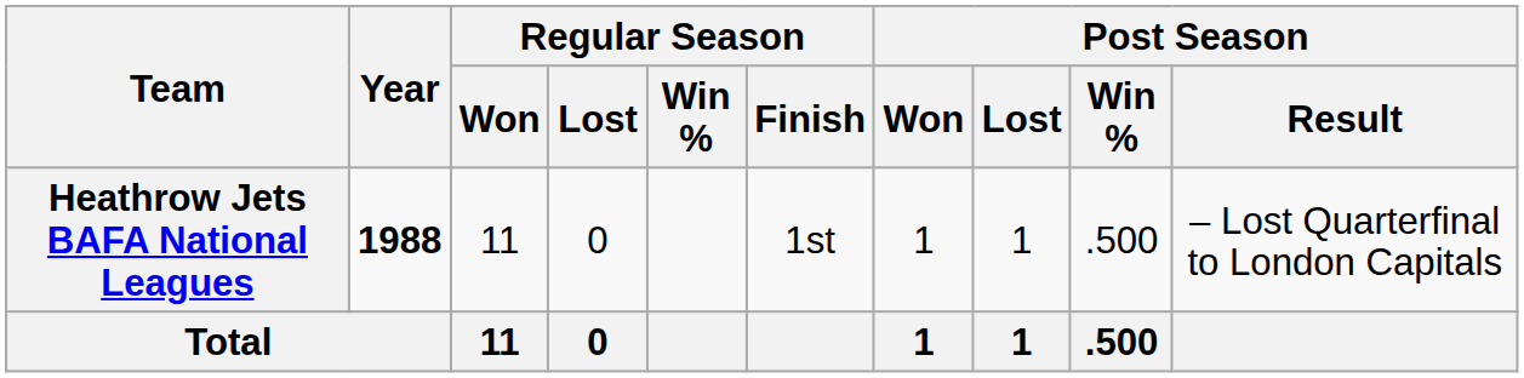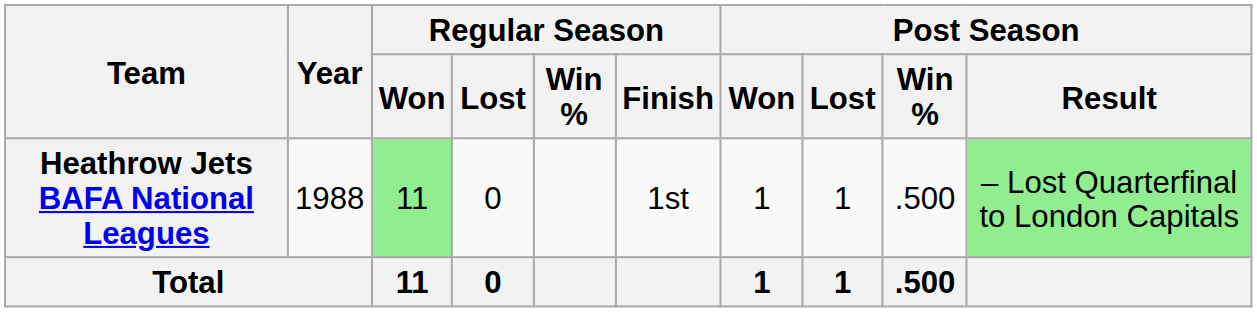Heathrow Jets BAFA National Leagues | Year: bold -> normal
Heathrow Jets BAFA National Leagues | Regular Season / Won: no background -> lightgreen background
Heathrow Jets BAFA National Leagues | Post Season / Result: no background -> lightgreen background
